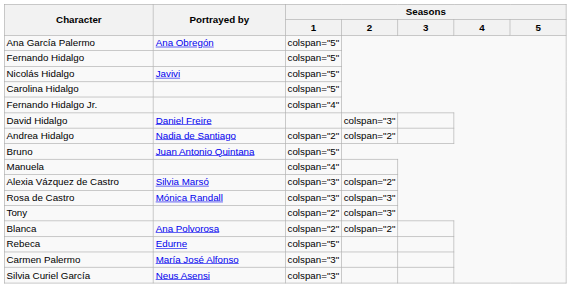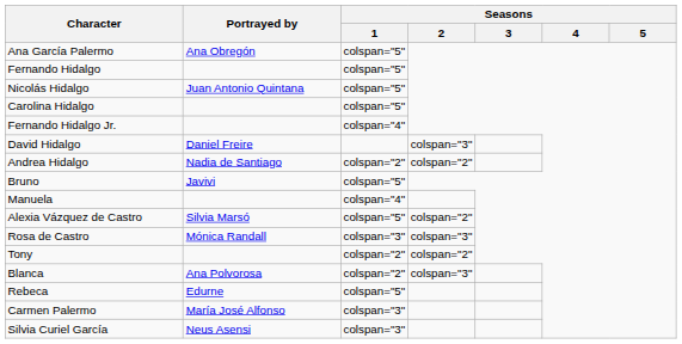Nicolás Hidalgo | Portrayed by: Javivi -> Juan Antonio Quintana
Bruno | Portrayed by: Juan Antonio Quintana -> Javivi
Alexia Vázquez de Castro | Seasons / 1: colspan="3" -> colspan="5"
Tony | Seasons / 2: colspan="3" -> colspan="2"
Blanca | Seasons / 2: colspan="2" -> colspan="3"
